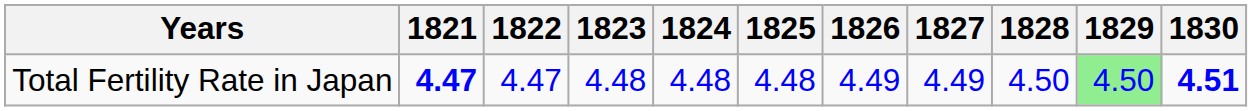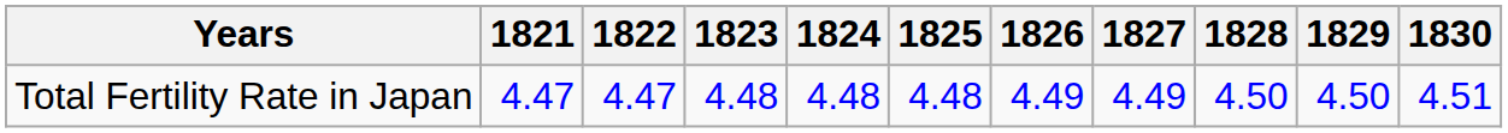row 2 | 1821: bold -> normal
row 2 | 1829: lightgreen background -> no background
row 2 | 1830: bold -> normal
